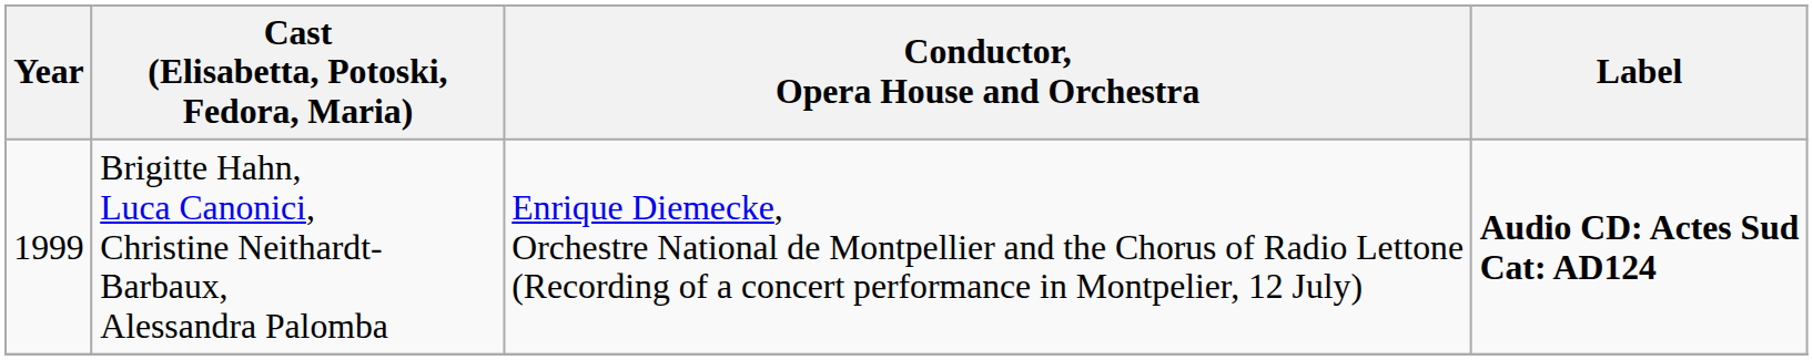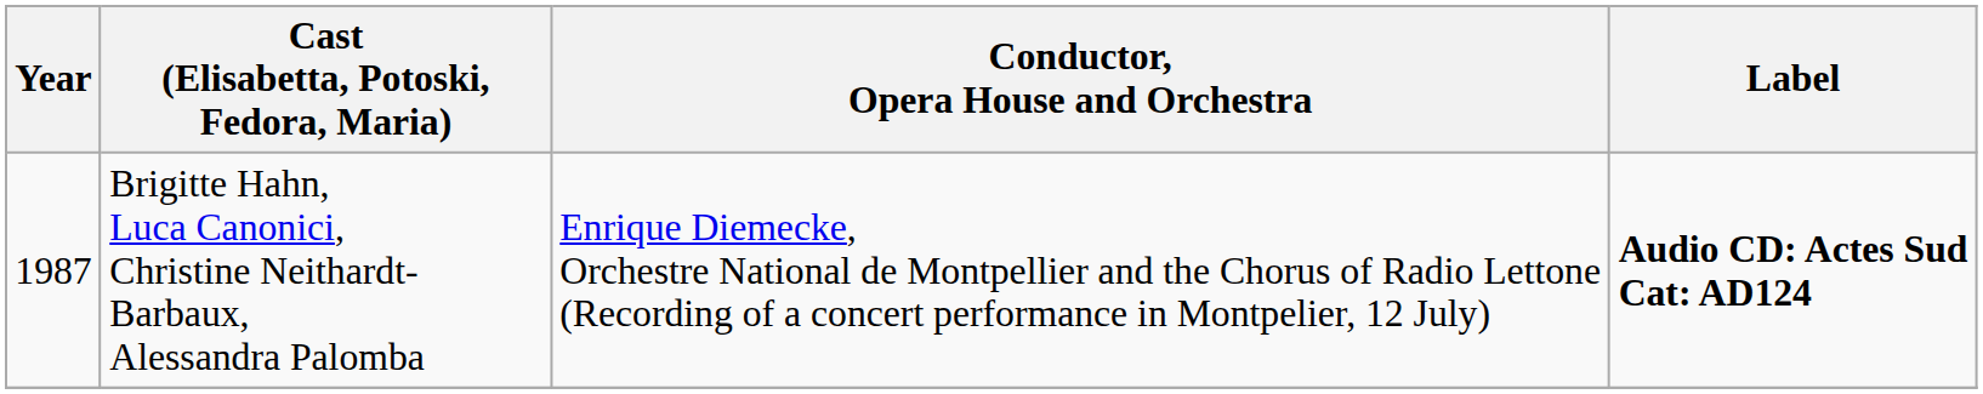row 2 | Year: 1999 -> 1987
